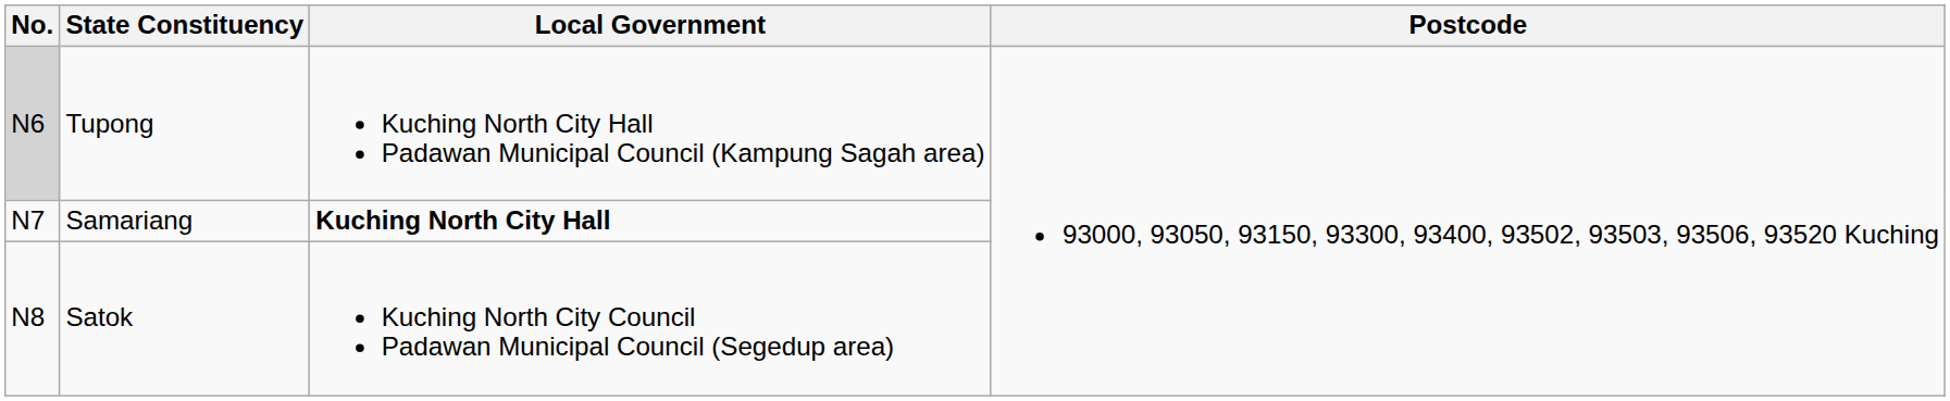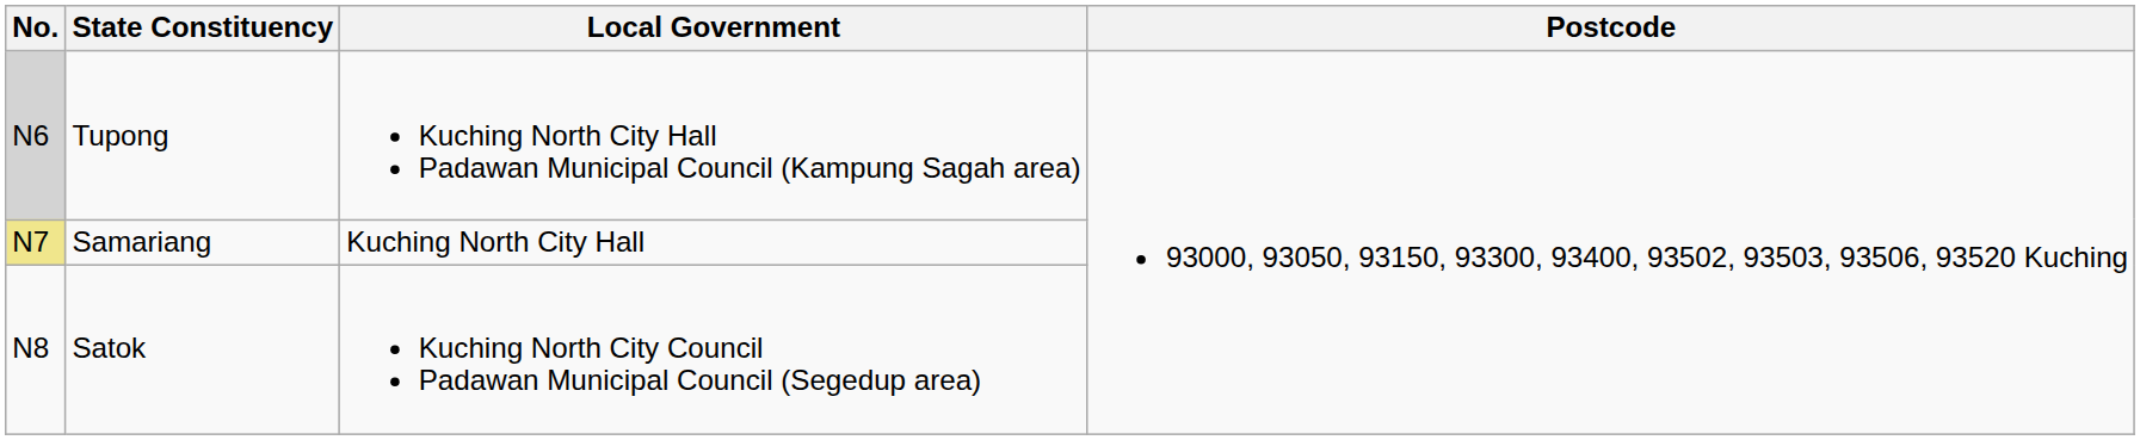Samariang | No.: no background -> khaki background
Samariang | Local Government: bold -> normal
